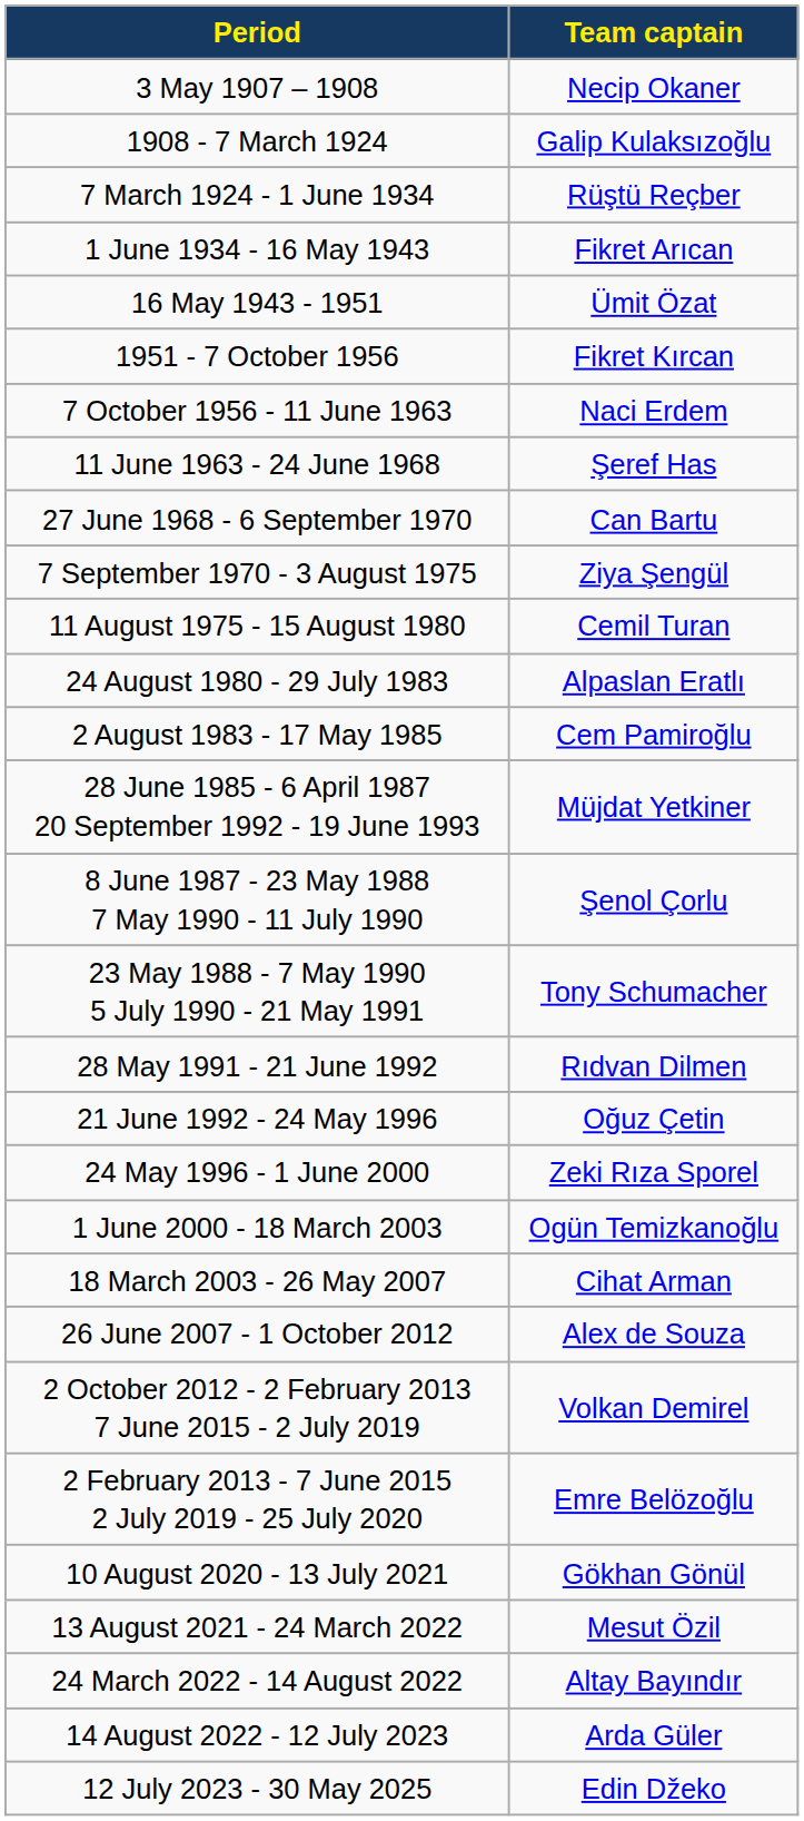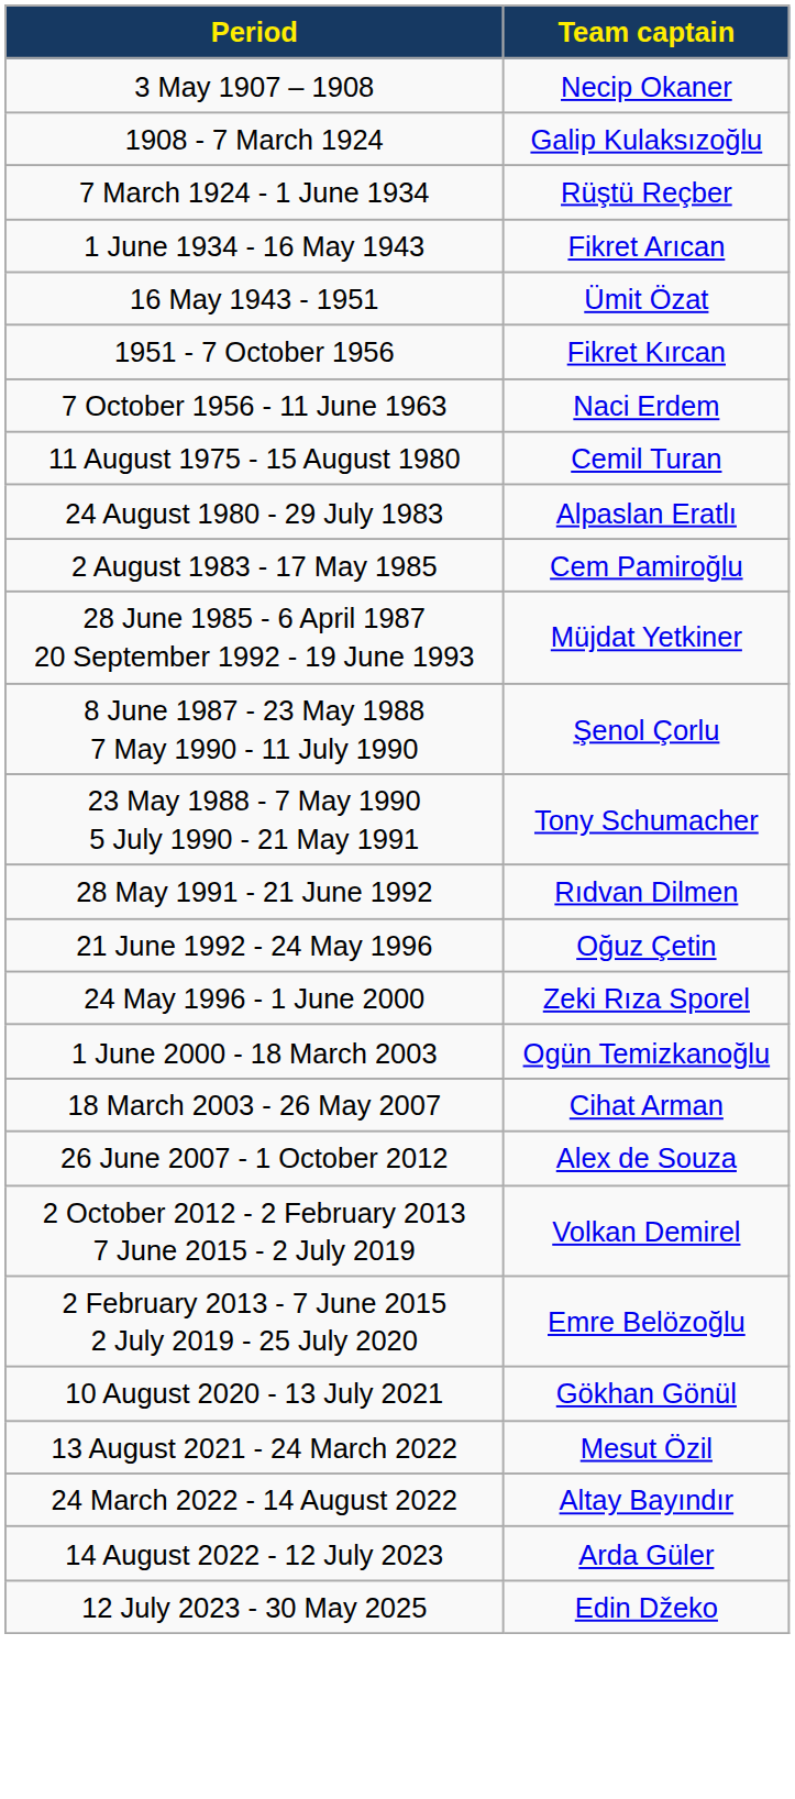- row: 11 June 1963 - 24 June 1968 | Şeref Has
- row: 27 June 1968 - 6 September 1970 | Can Bartu
- row: 7 September 1970 - 3 August 1975 | Ziya Şengül
